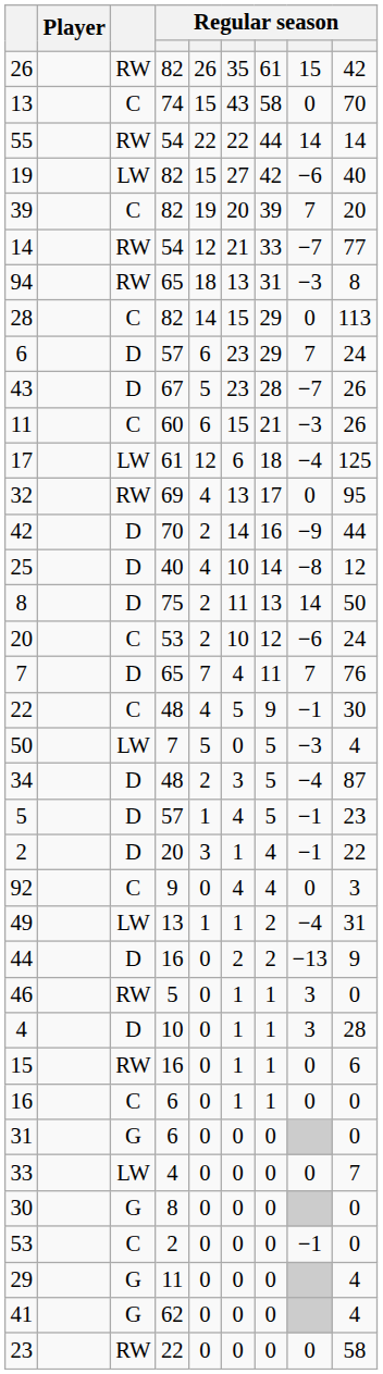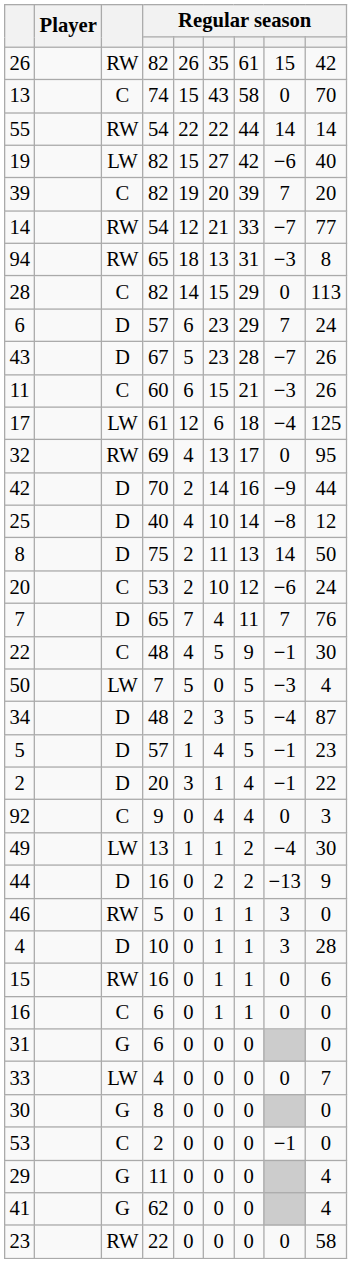49 | column 9: 31 -> 30
